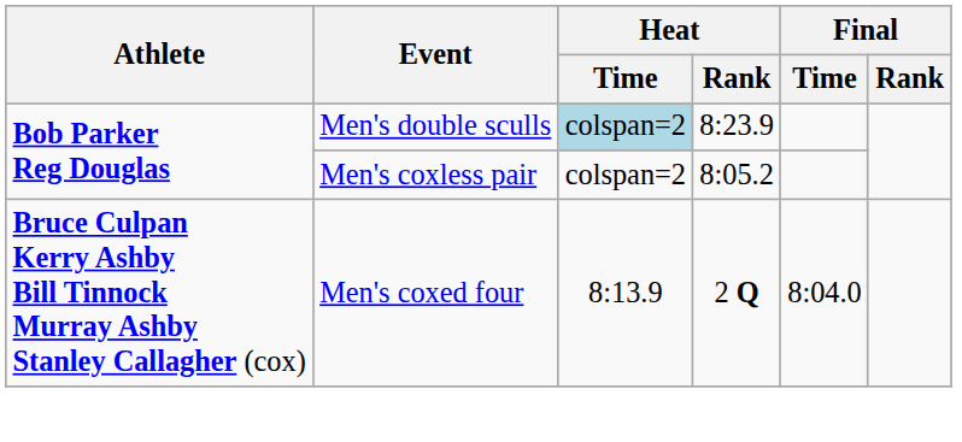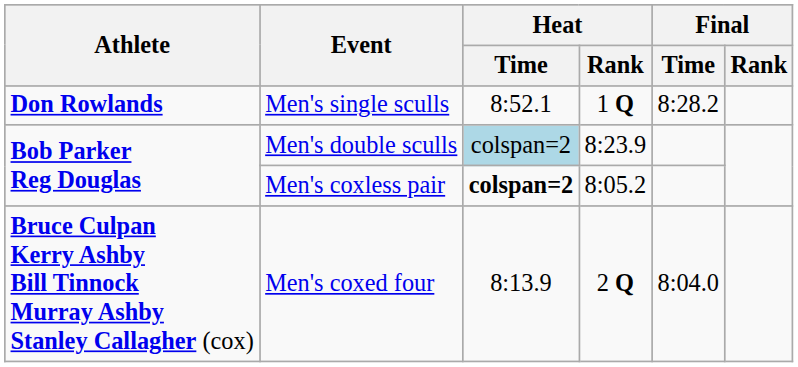+ row: Don Rowlands | Men's single sculls | 8:52.1 | 1 Q | 8:28.2
Men's coxless pair | Heat / Time: normal -> bold
